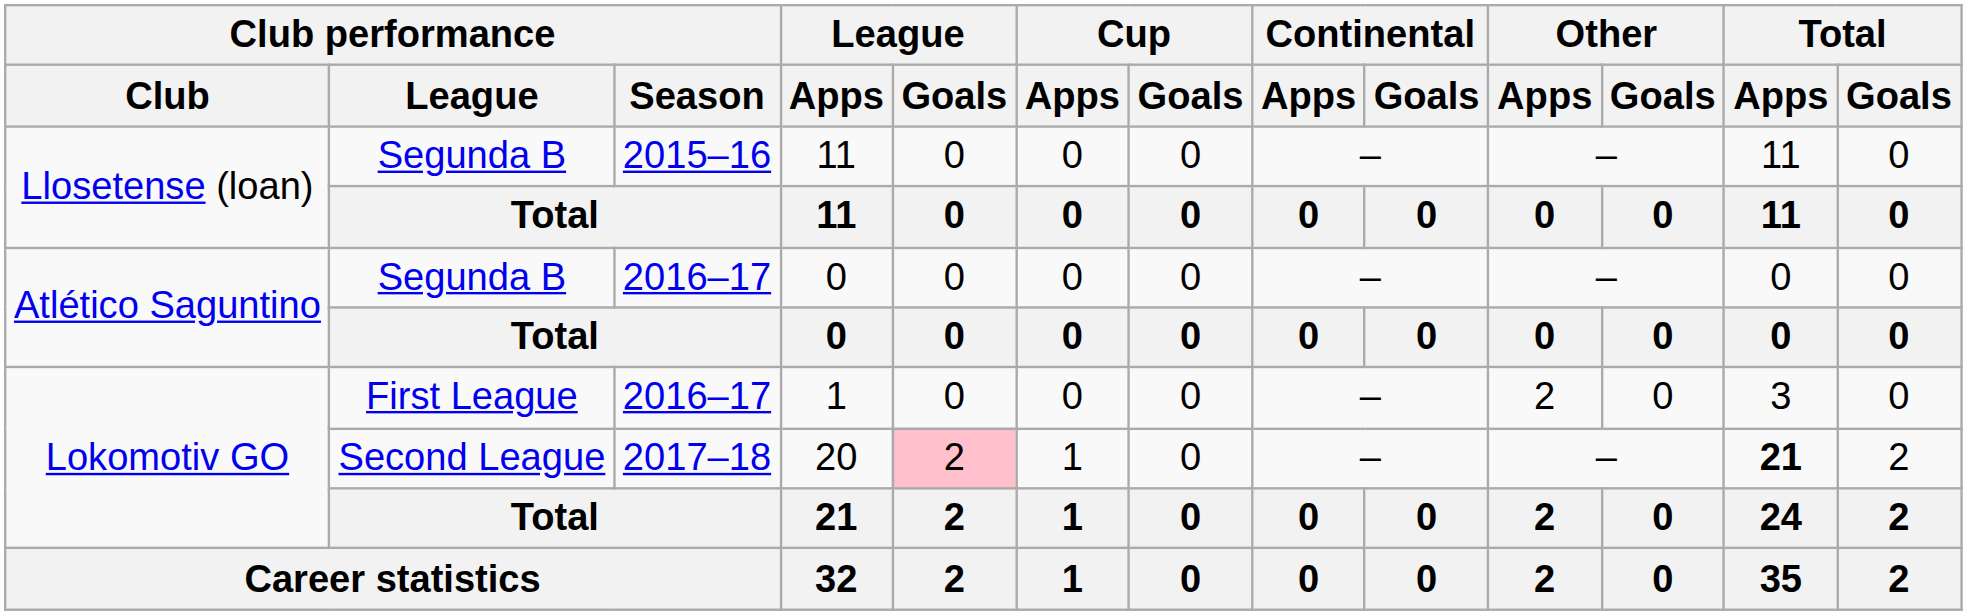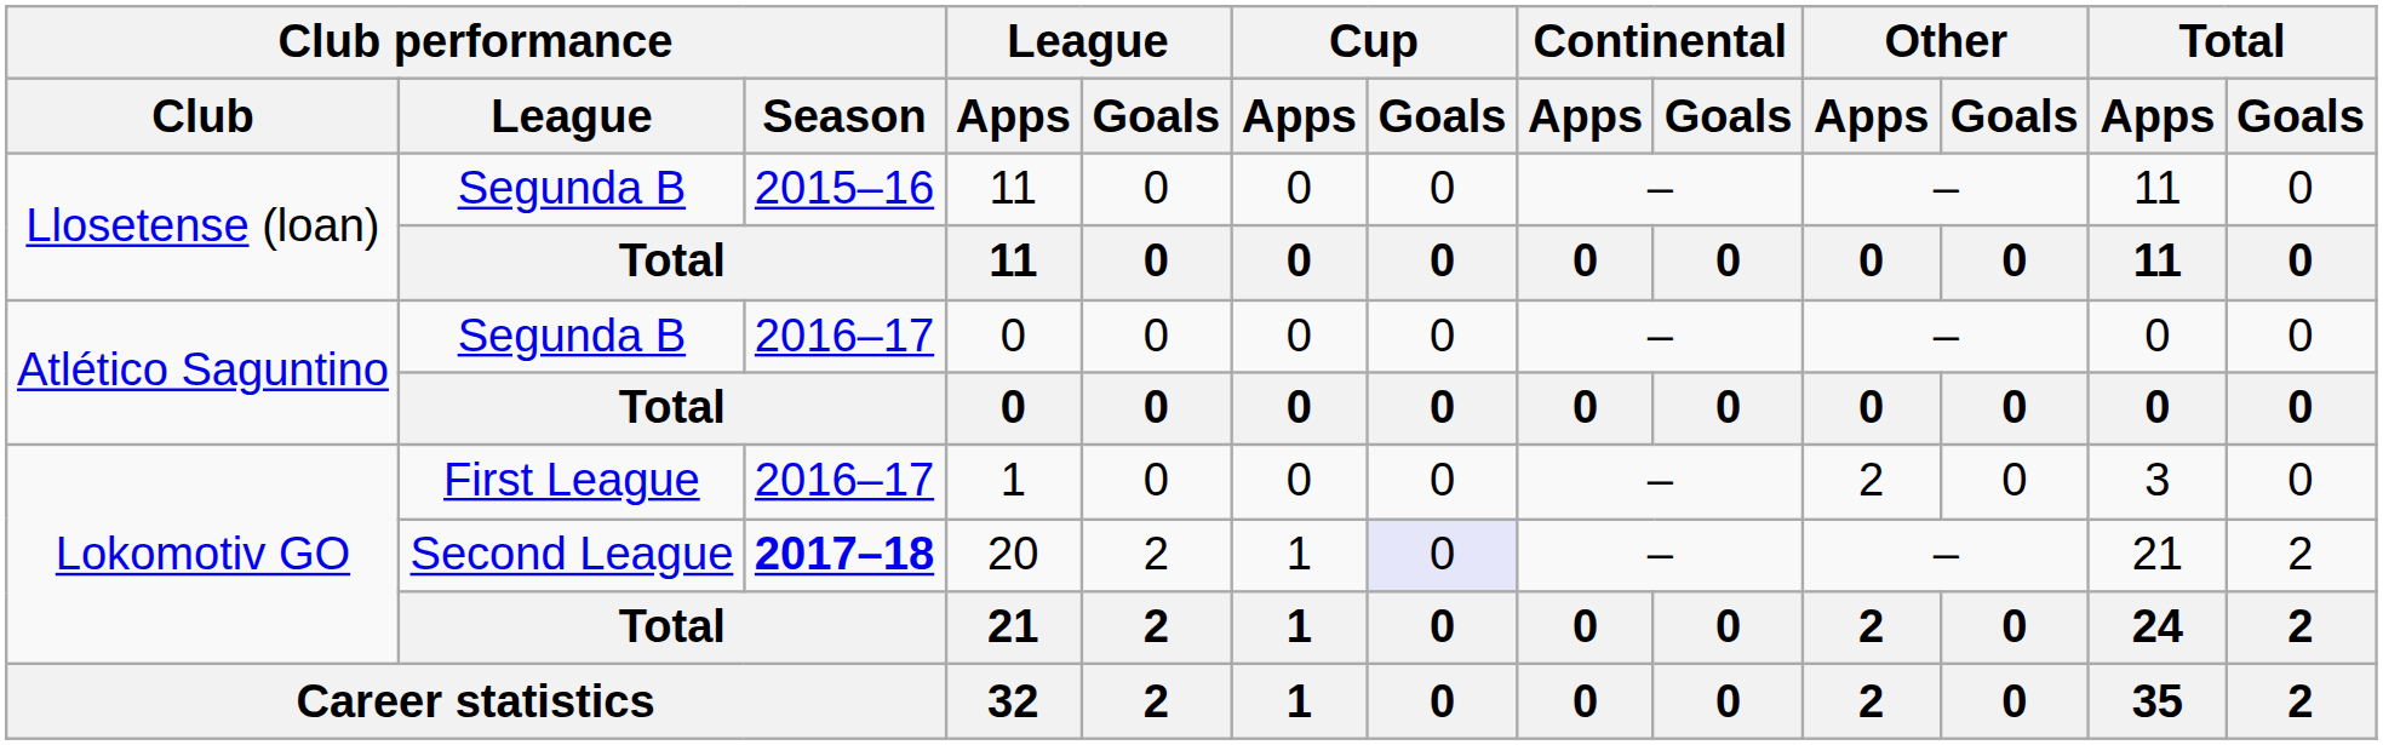20 | Club performance / Season: normal -> bold
20 | League / Goals: pink background -> no background
20 | Cup / Goals: no background -> lavender background
20 | Total / Apps: bold -> normal
